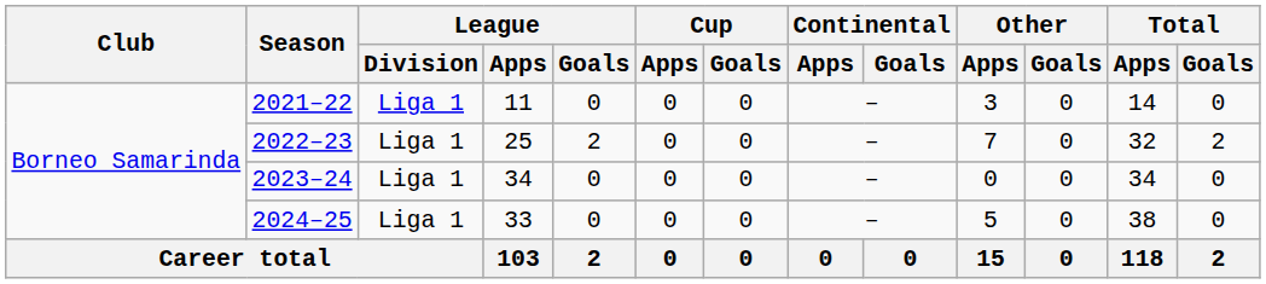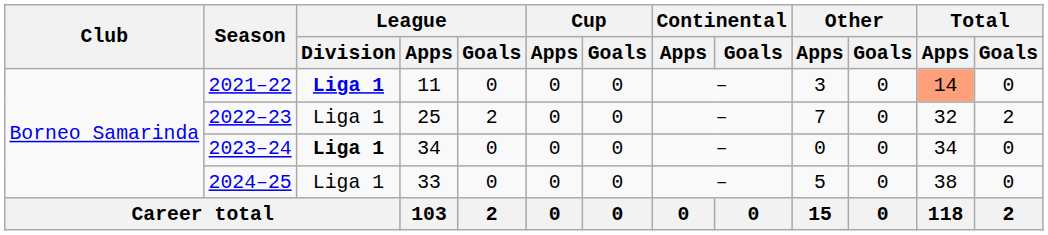2021–22 | League / Division: normal -> bold
2021–22 | Total / Apps: no background -> lightsalmon background
2023–24 | League / Division: normal -> bold
